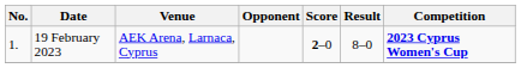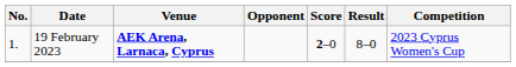19 February 2023 | Venue: normal -> bold
19 February 2023 | Competition: bold -> normal
